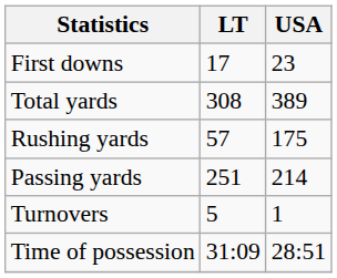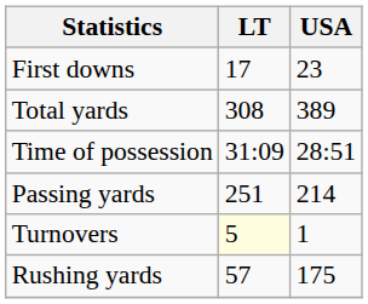rows swapped: Rushing yards <-> Time of possession
Turnovers | LT: no background -> lightyellow background
